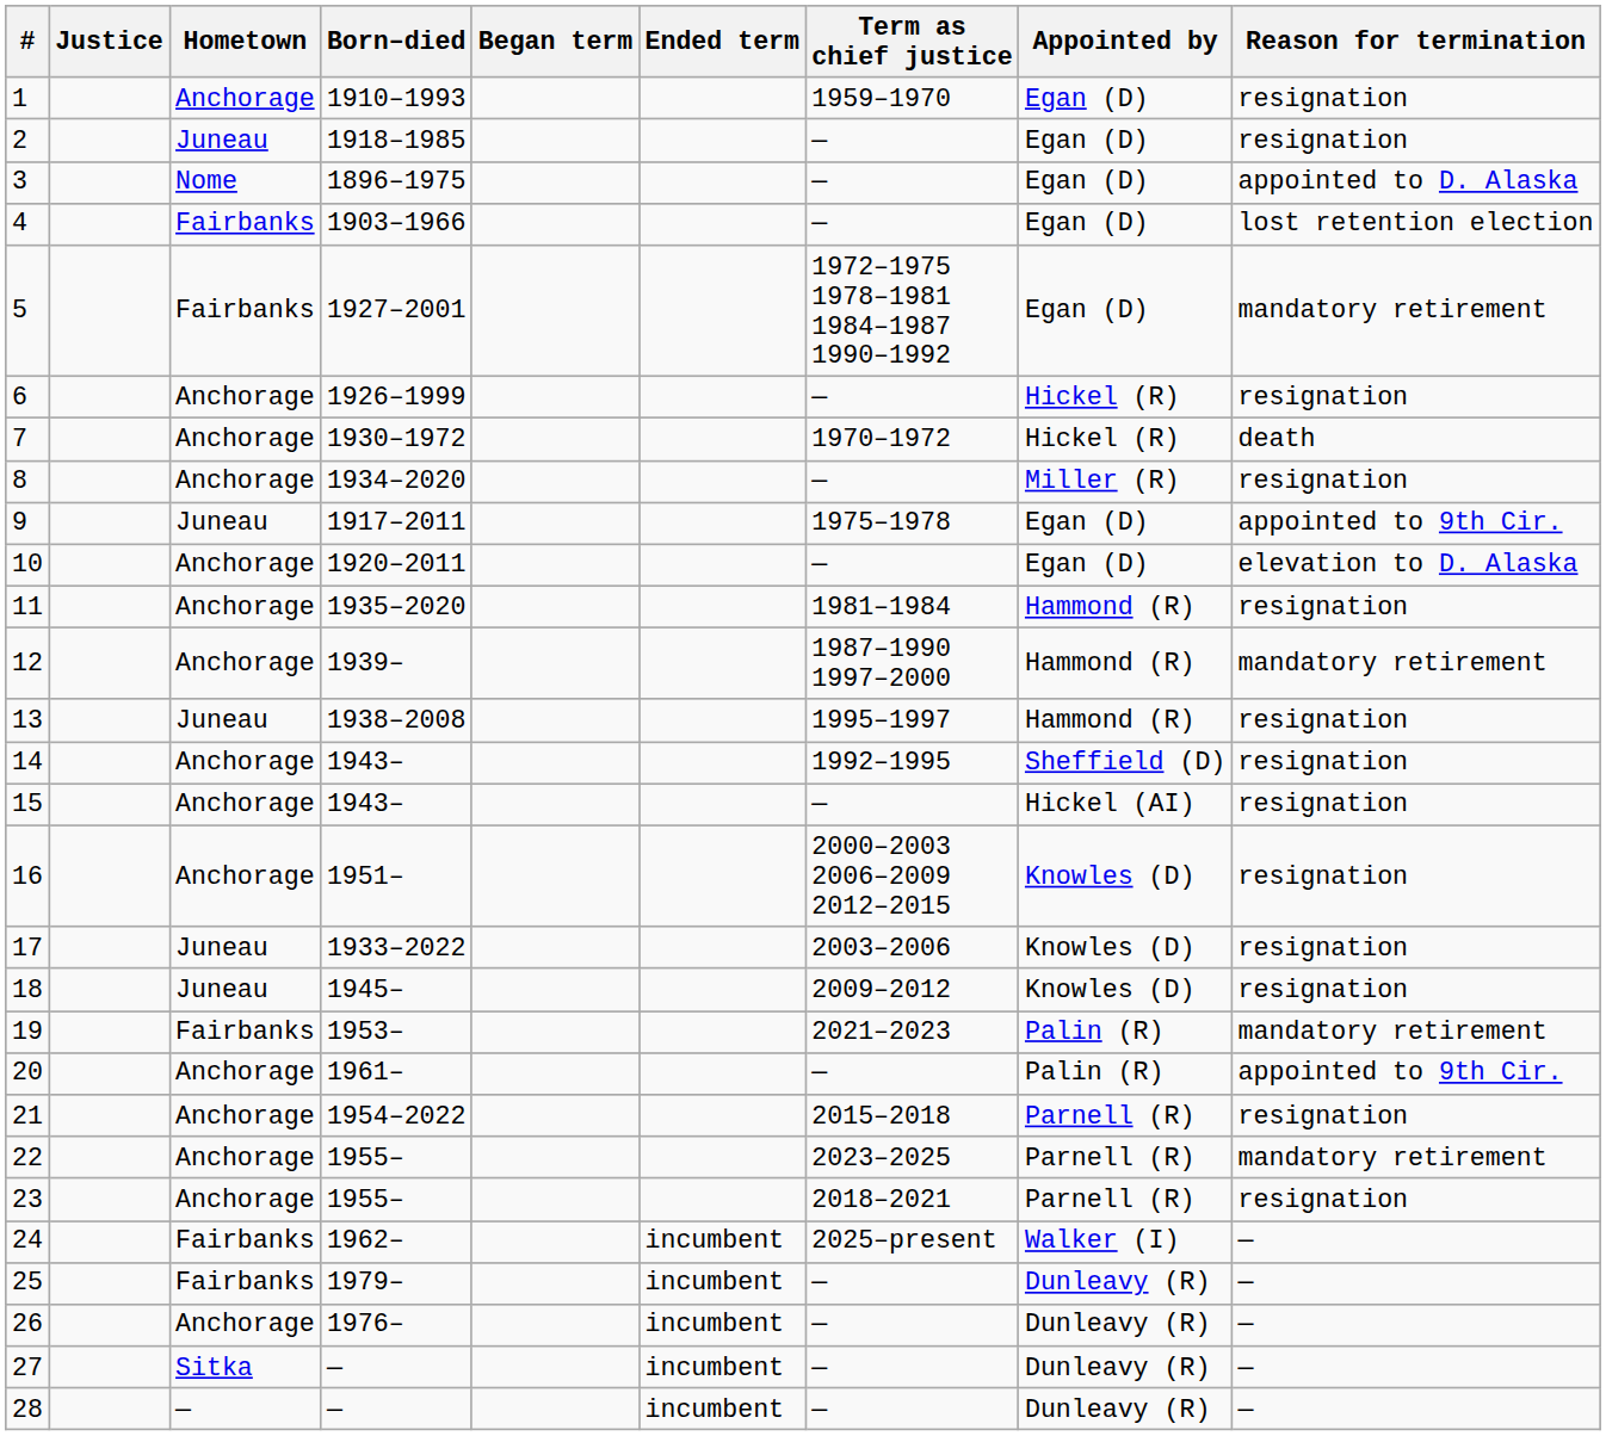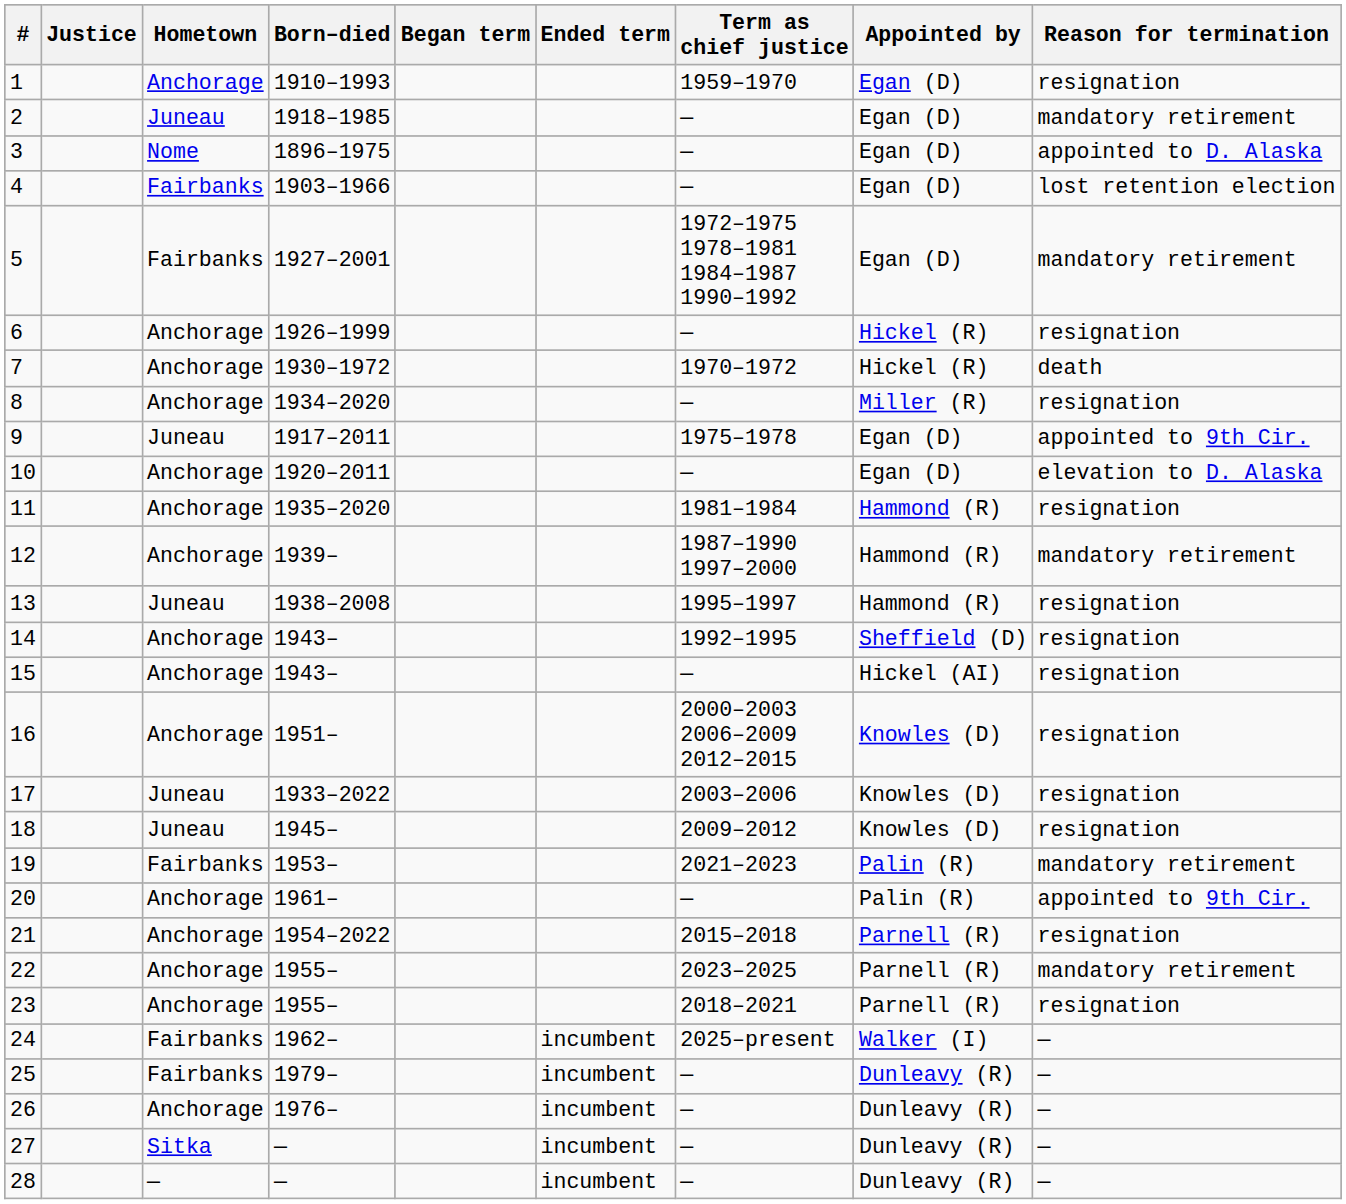2 | Reason for termination: resignation -> mandatory retirement
